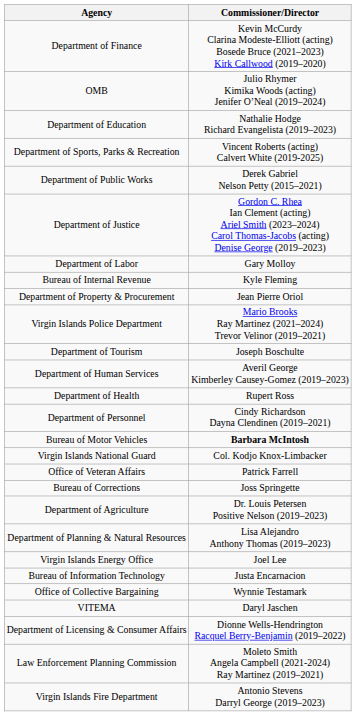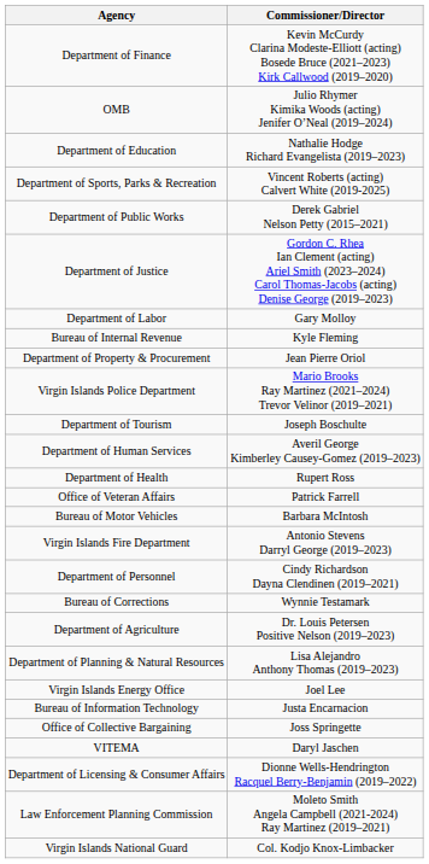rows swapped: Department of Personnel <-> Office of Veteran Affairs
Bureau of Motor Vehicles | Commissioner/Director: bold -> normal
rows swapped: Virgin Islands Fire Department <-> Virgin Islands National Guard
Bureau of Corrections | Commissioner/Director: Joss Springette -> Wynnie Testamark
Office of Collective Bargaining | Commissioner/Director: Wynnie Testamark -> Joss Springette
